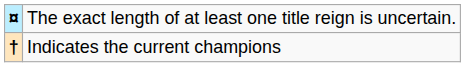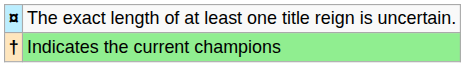† | column 2: no background -> lightgreen background
